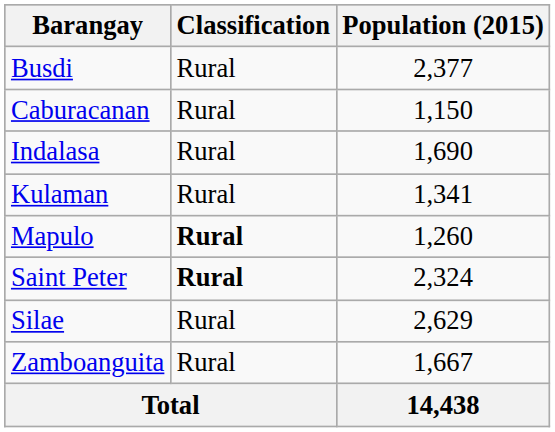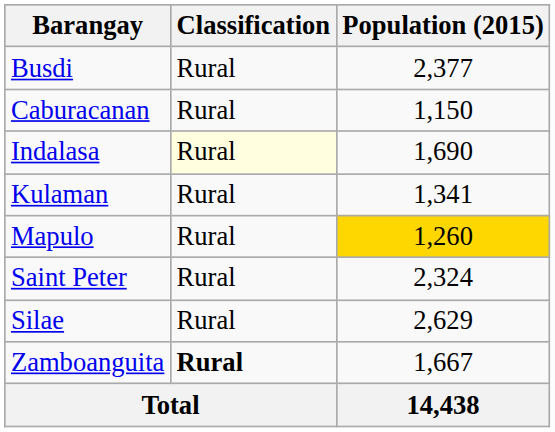Indalasa | Classification: no background -> lightyellow background
Mapulo | Classification: bold -> normal
Mapulo | Population (2015): no background -> gold background
Saint Peter | Classification: bold -> normal
Zamboanguita | Classification: normal -> bold
